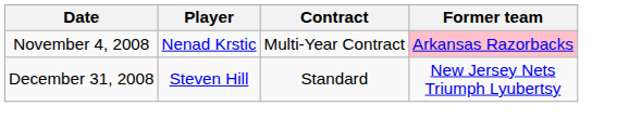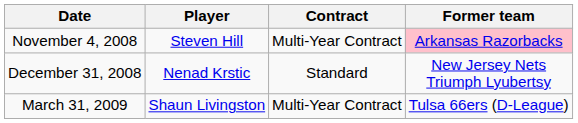November 4, 2008 | Player: Nenad Krstic -> Steven Hill
December 31, 2008 | Player: Steven Hill -> Nenad Krstic
+ row: March 31, 2009 | Shaun Livingston | Multi-Year Contract | Tulsa 66ers (D-League)
